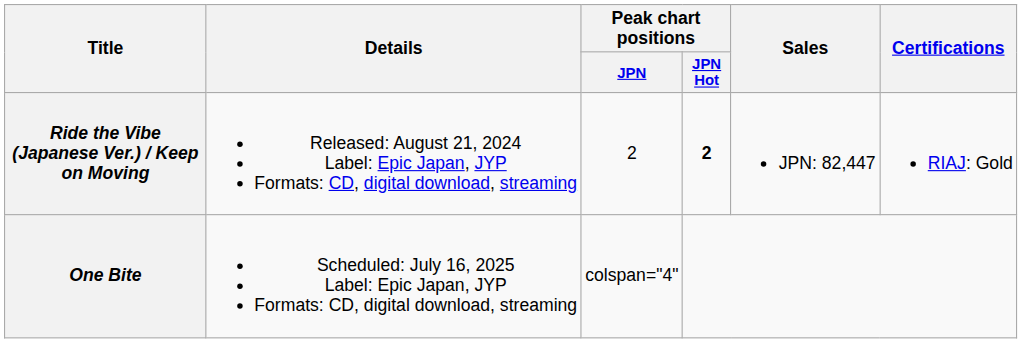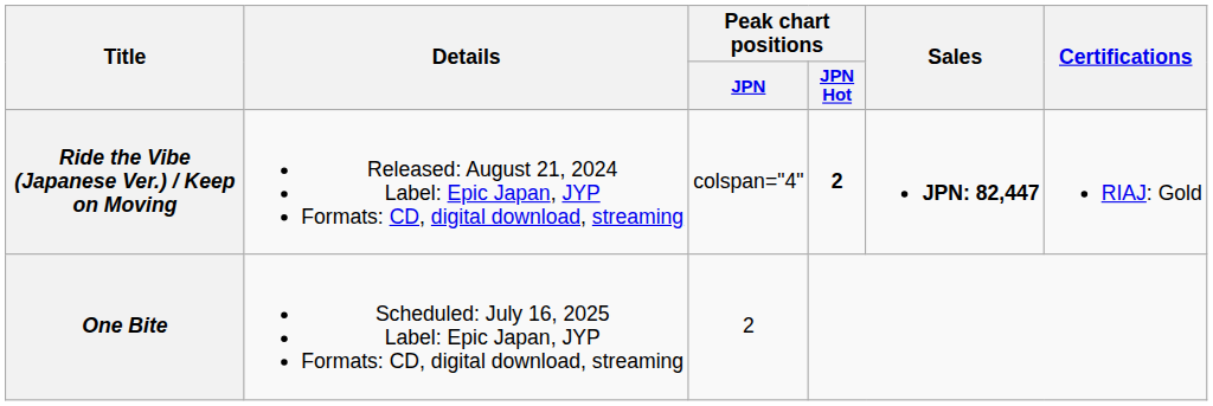Ride the Vibe (Japanese Ver.) / Keep on Moving | Peak chart positions / JPN: 2 -> colspan="4"
Ride the Vibe (Japanese Ver.) / Keep on Moving | Sales: normal -> bold
One Bite | Peak chart positions / JPN: colspan="4" -> 2
